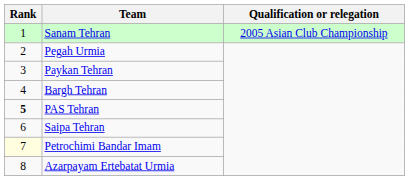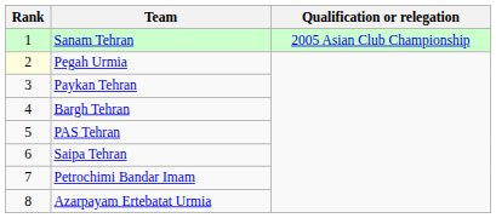Pegah Urmia | Rank: no background -> lightyellow background
PAS Tehran | Rank: bold -> normal
Petrochimi Bandar Imam | Rank: lightyellow background -> no background
